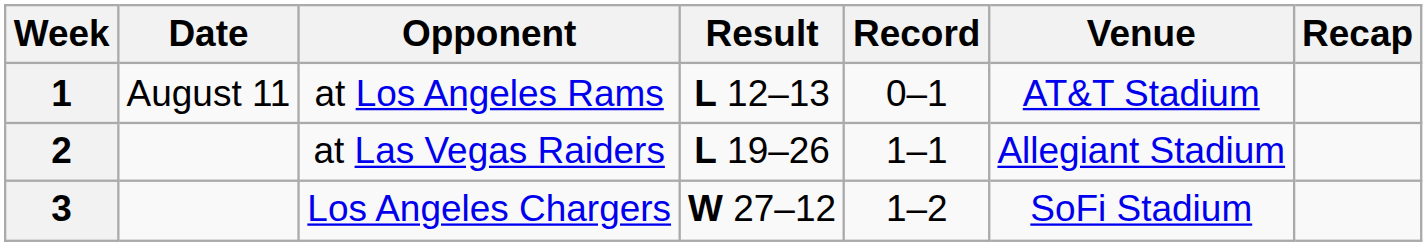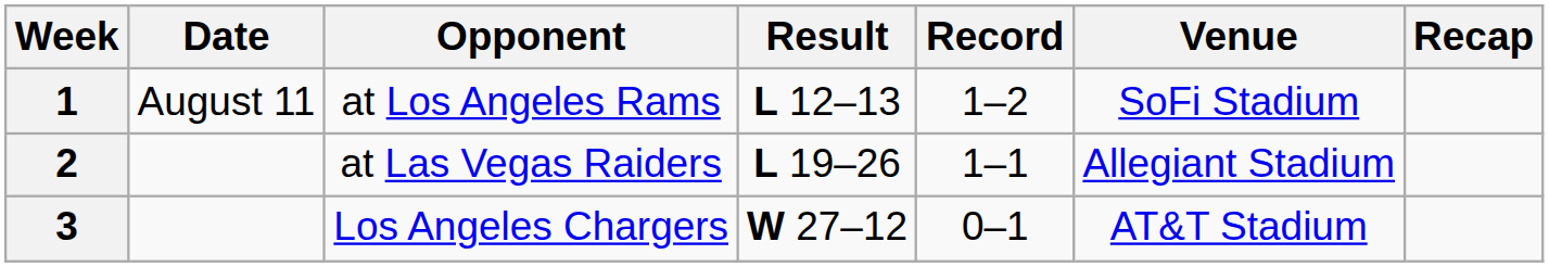1 | Record: 0–1 -> 1–2
1 | Venue: AT&T Stadium -> SoFi Stadium
3 | Record: 1–2 -> 0–1
3 | Venue: SoFi Stadium -> AT&T Stadium
